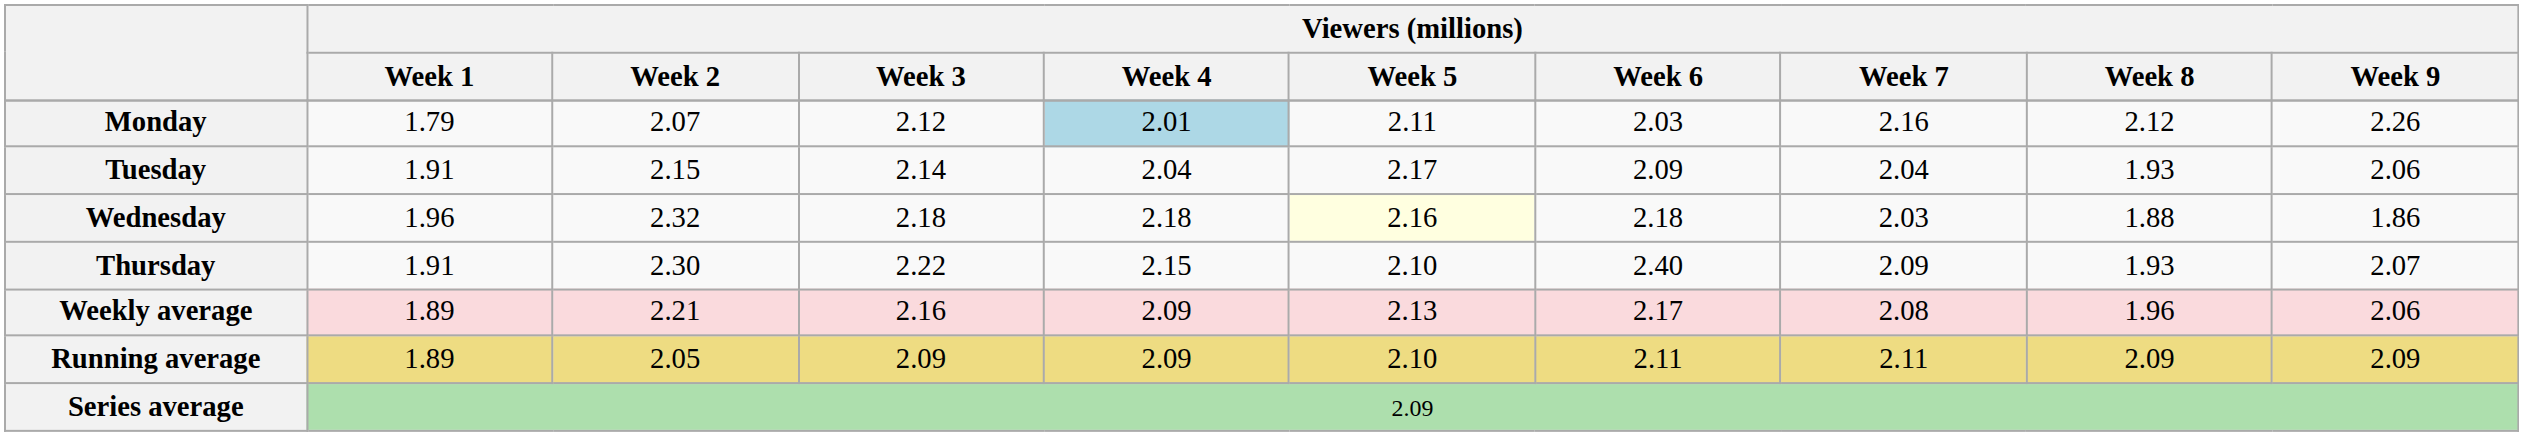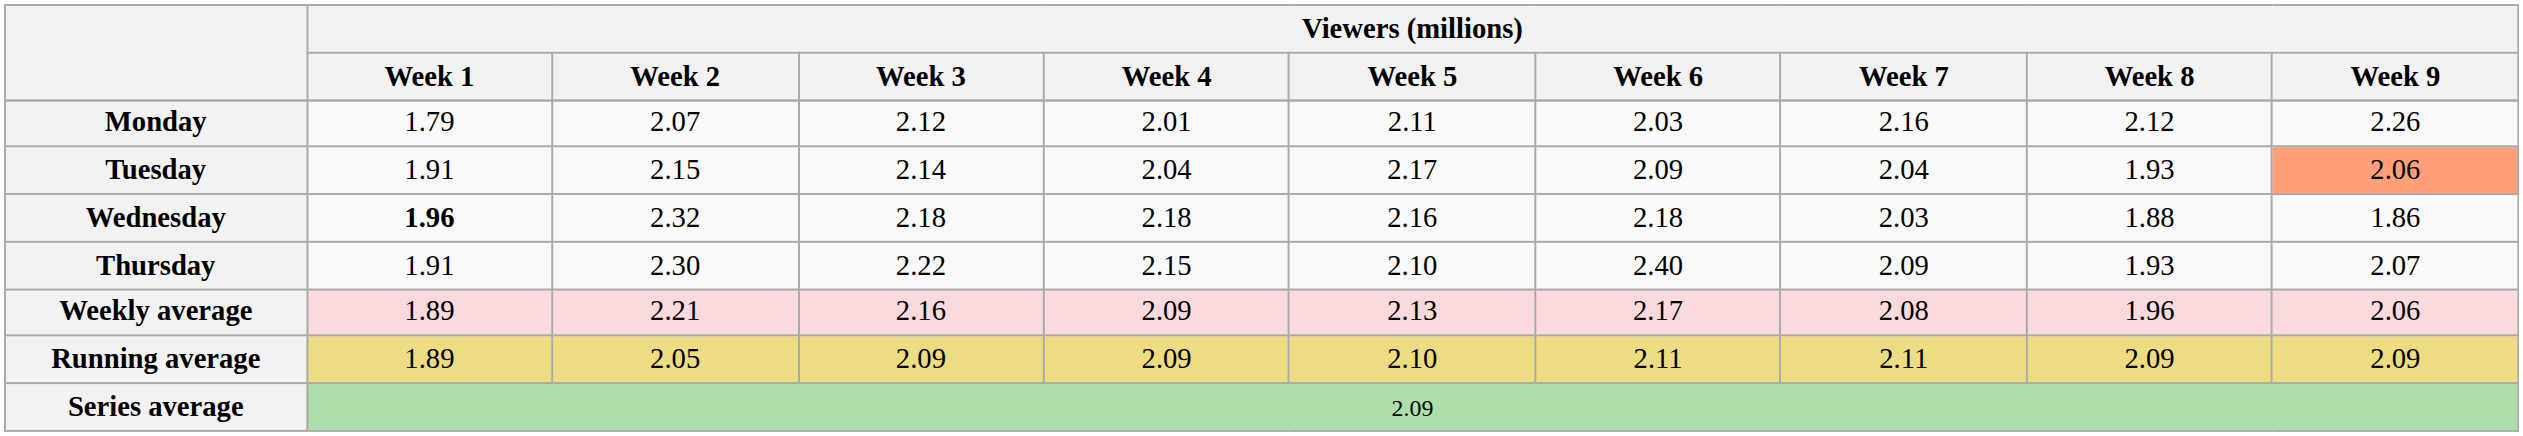Monday | Viewers (millions) / Week 4: lightblue background -> no background
Tuesday | Viewers (millions) / Week 9: no background -> lightsalmon background
Wednesday | Viewers (millions) / Week 1: normal -> bold
Wednesday | Viewers (millions) / Week 5: lightyellow background -> no background
